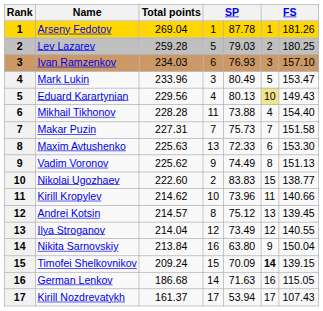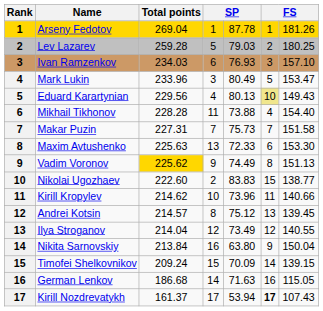Vadim Voronov | Total points: no background -> gold background
Timofei Shelkovnikov | column 6: bold -> normal
Kirill Nozdrevatykh | column 6: normal -> bold
